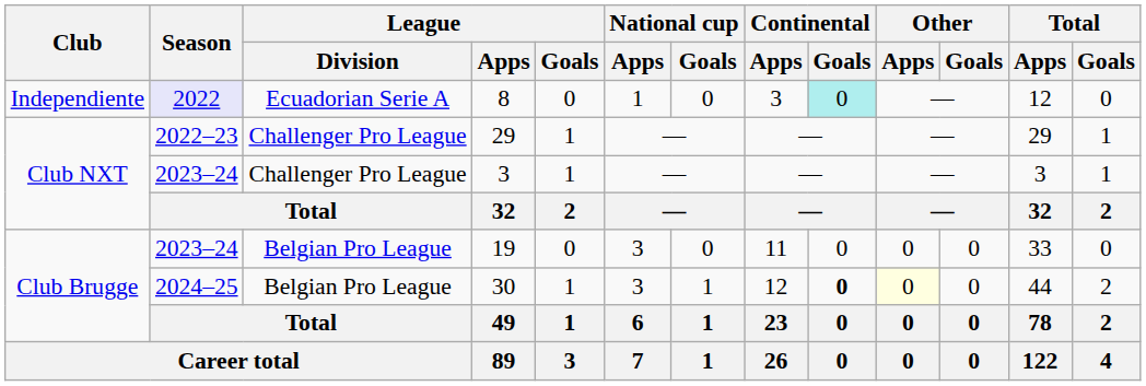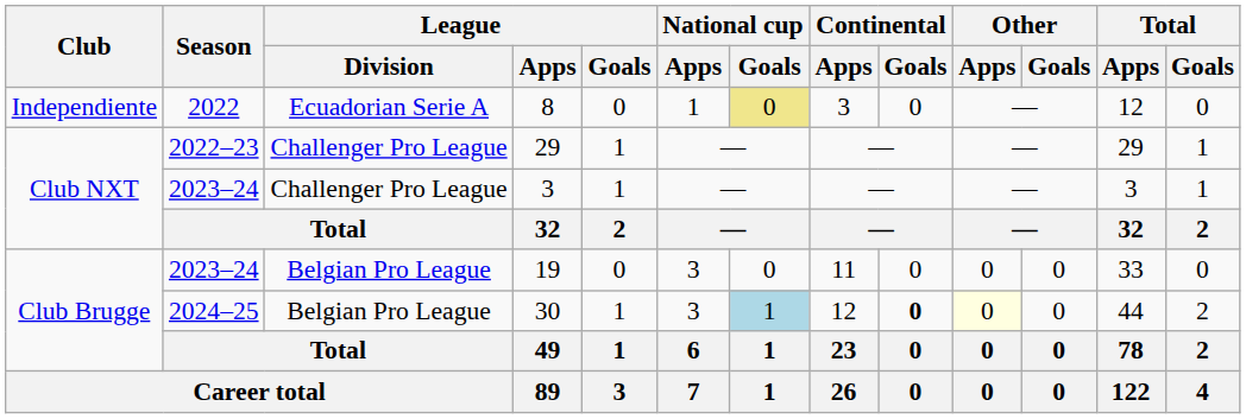8 | Season: lavender background -> no background
8 | National cup / Goals: no background -> khaki background
8 | Continental / Goals: paleturquoise background -> no background
30 | National cup / Goals: no background -> lightblue background
